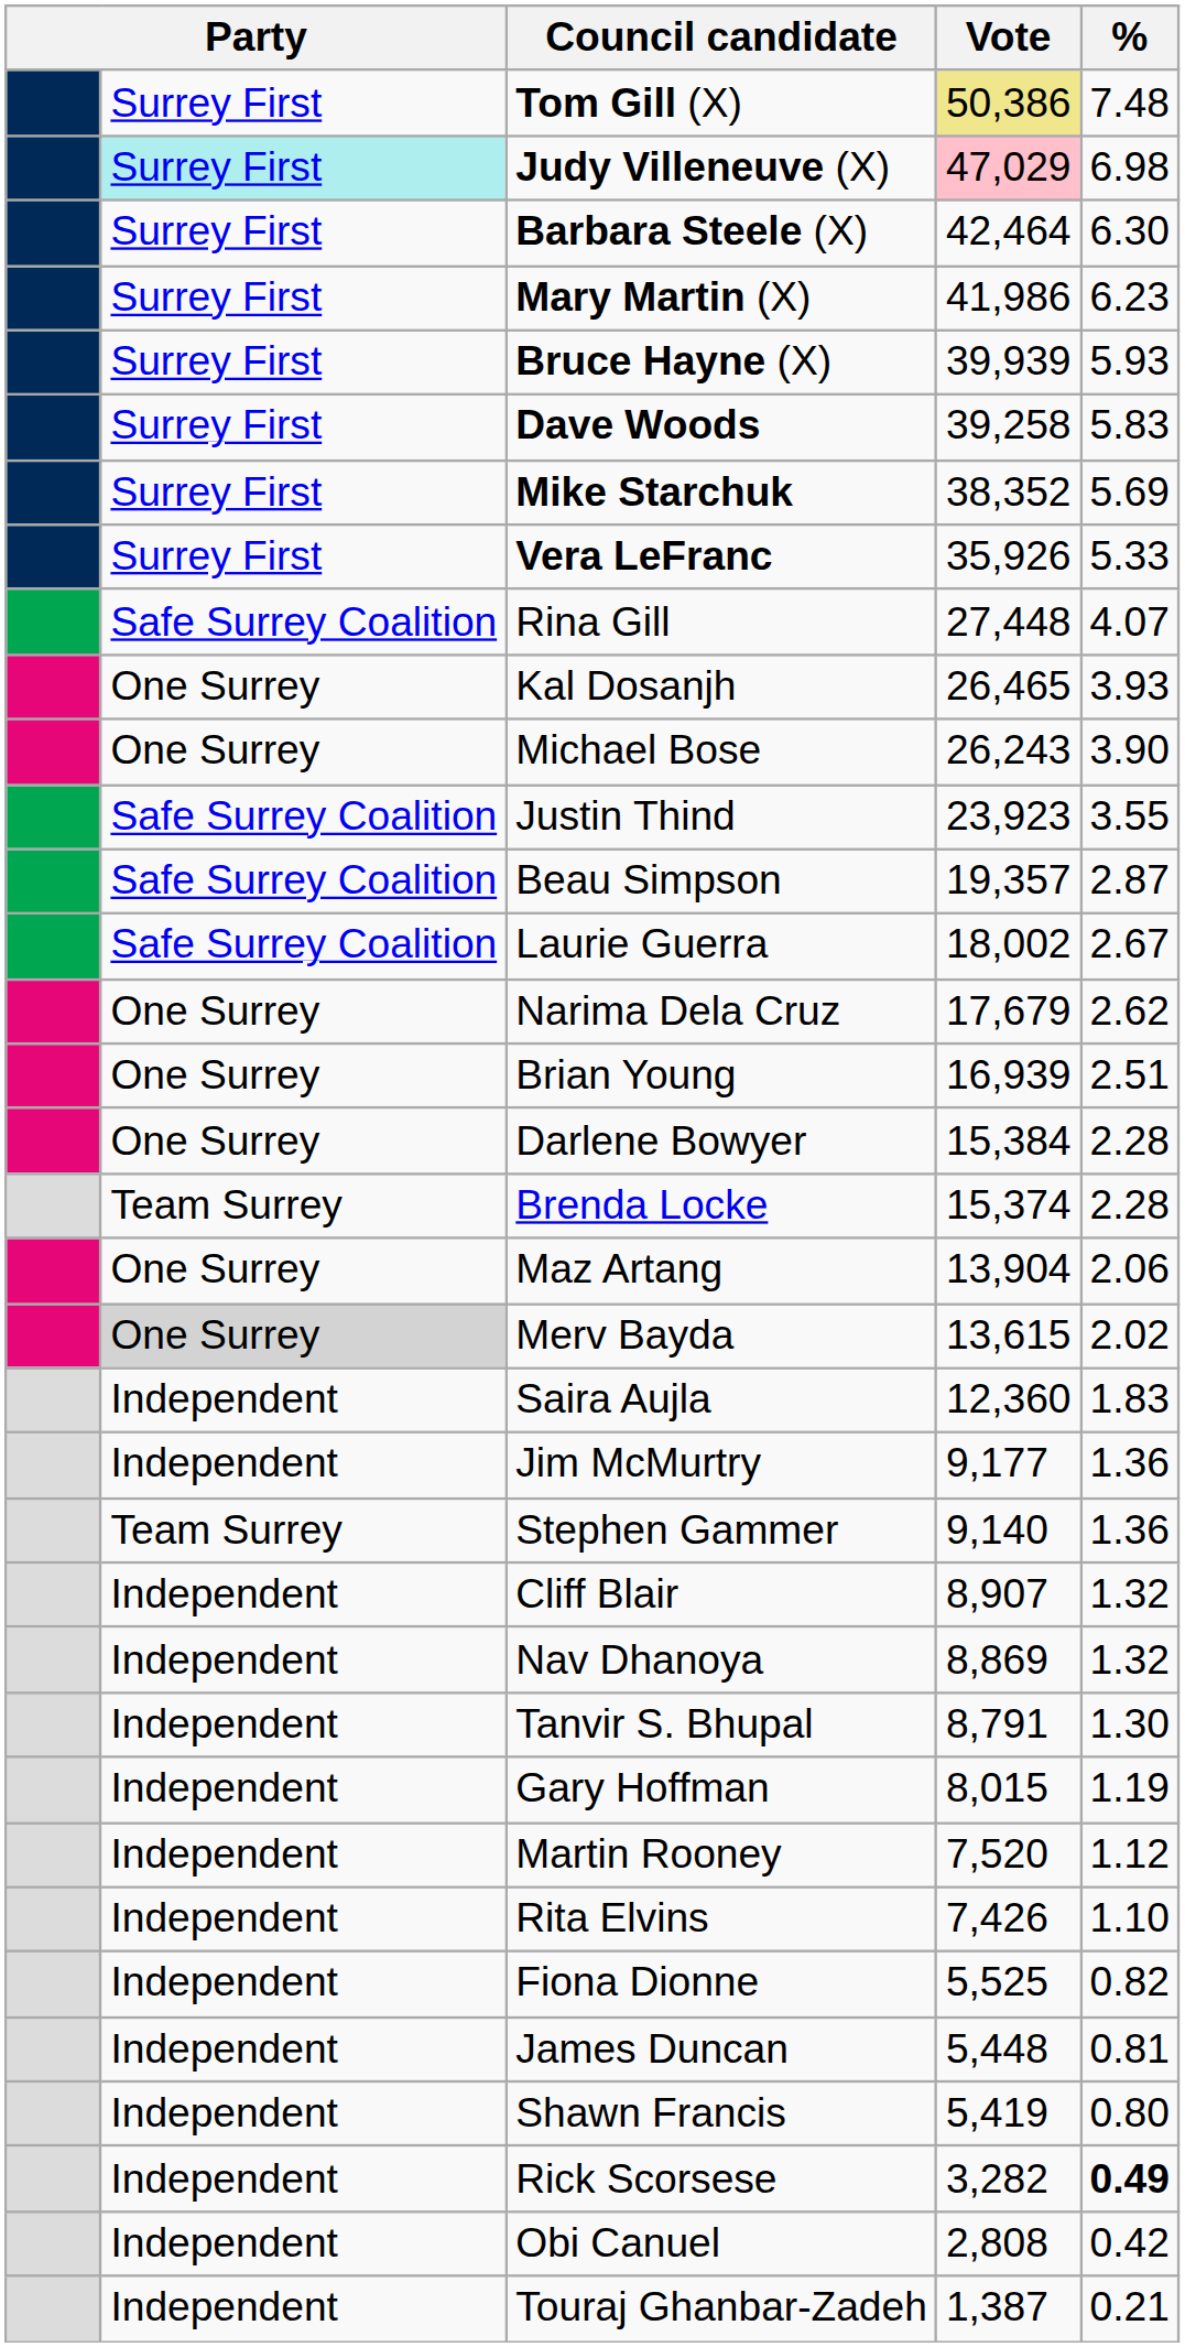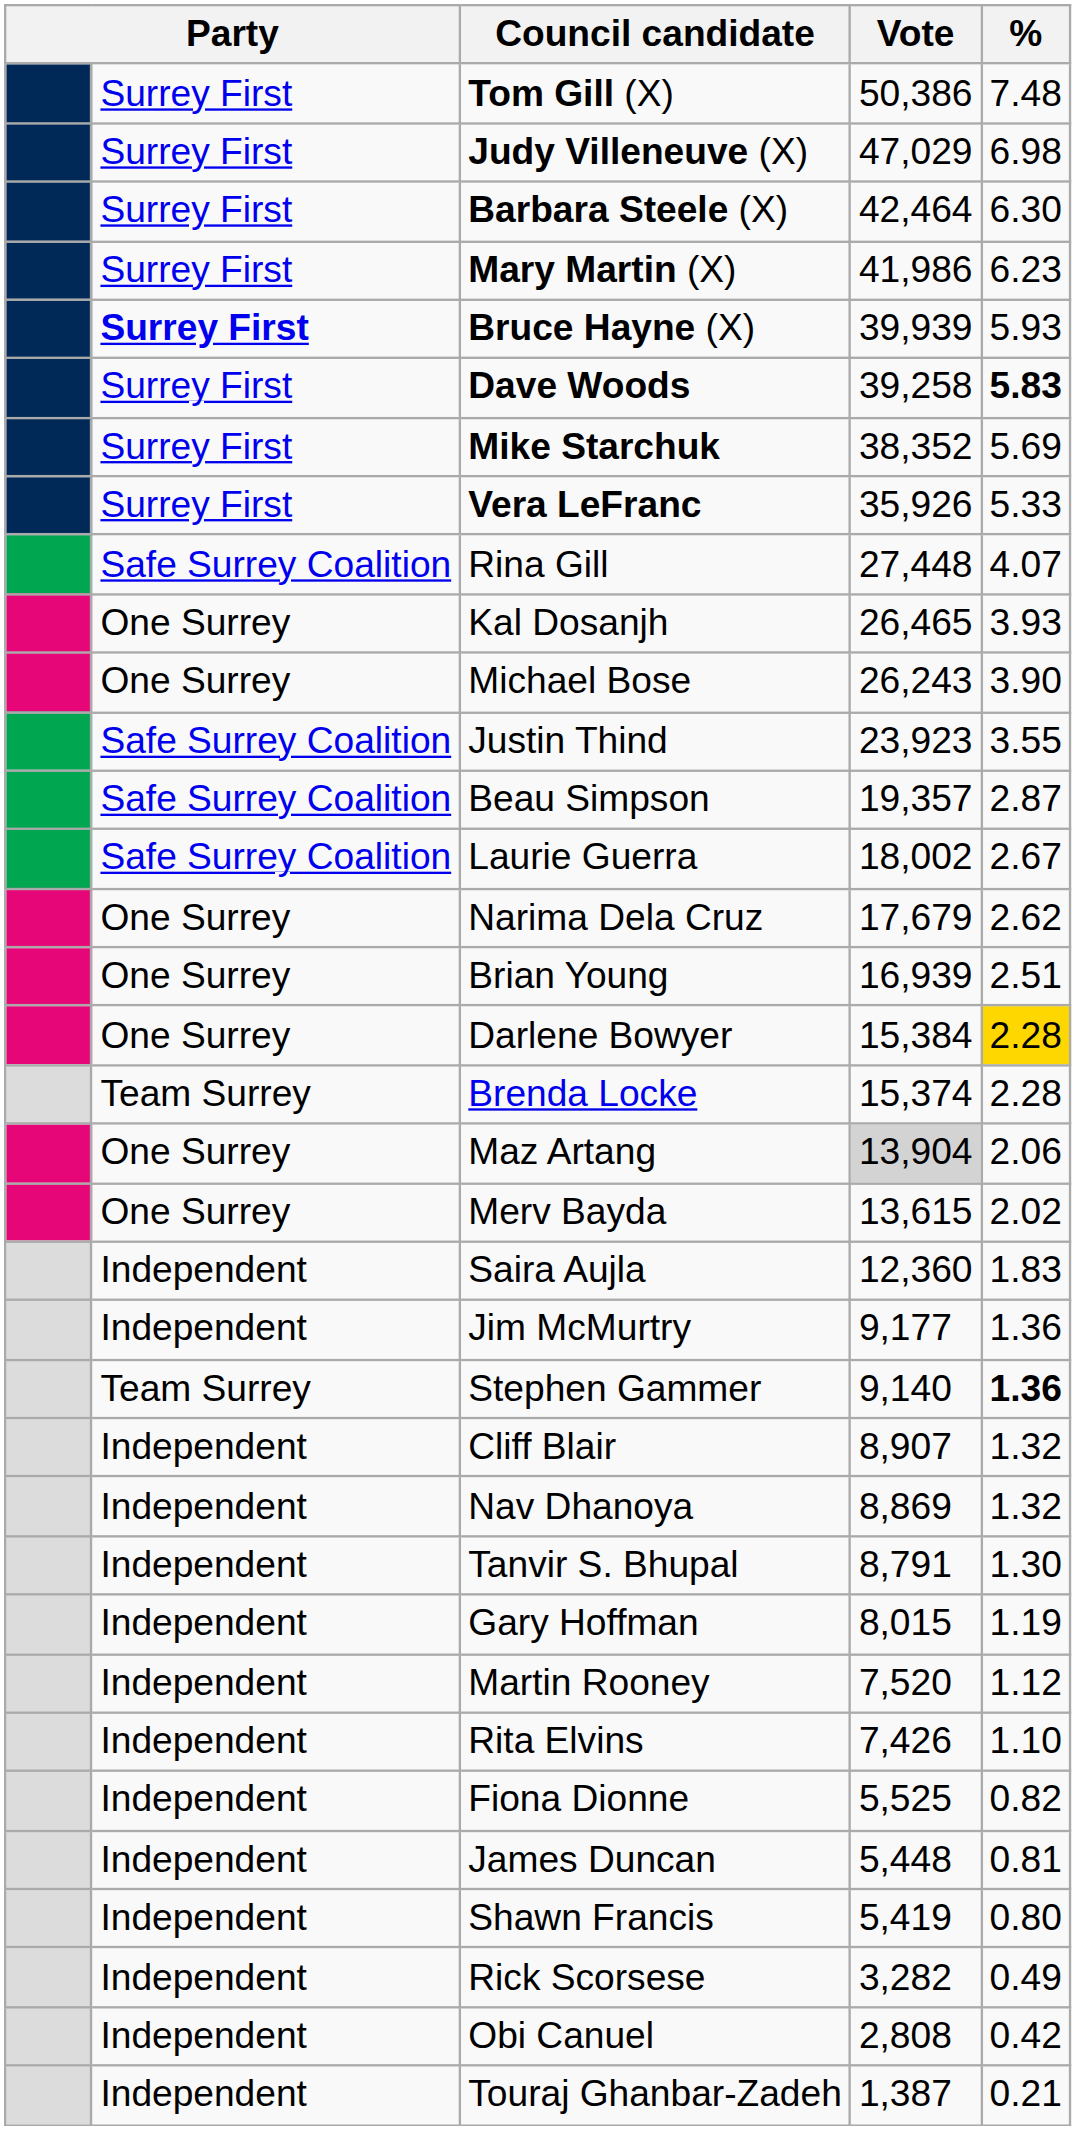Tom Gill (X) | Vote: khaki background -> no background
Judy Villeneuve (X) | column 2: paleturquoise background -> no background
Judy Villeneuve (X) | Vote: pink background -> no background
Bruce Hayne (X) | column 2: normal -> bold
Dave Woods | %: normal -> bold
Darlene Bowyer | %: no background -> gold background
Maz Artang | Vote: no background -> lightgrey background
Merv Bayda | column 2: lightgrey background -> no background
Stephen Gammer | %: normal -> bold
Rick Scorsese | %: bold -> normal
